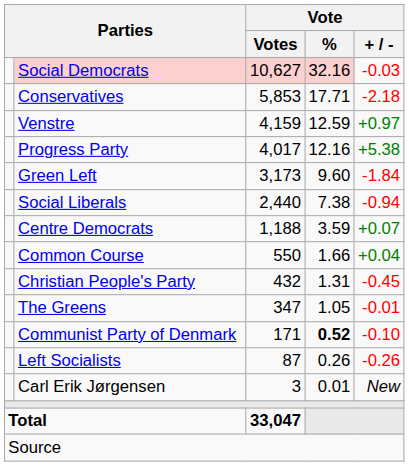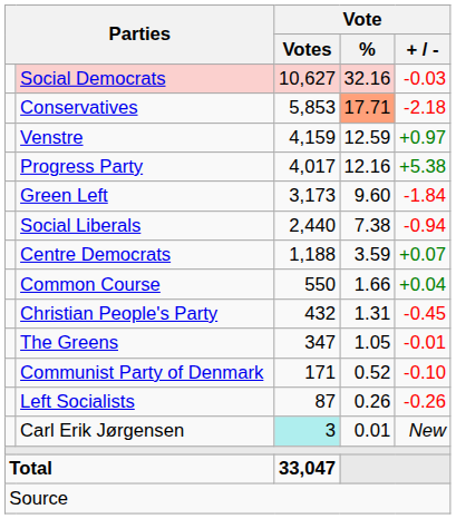Conservatives | Vote / %: no background -> lightsalmon background
Communist Party of Denmark | Vote / %: bold -> normal
Carl Erik Jørgensen | Vote / Votes: no background -> paleturquoise background
